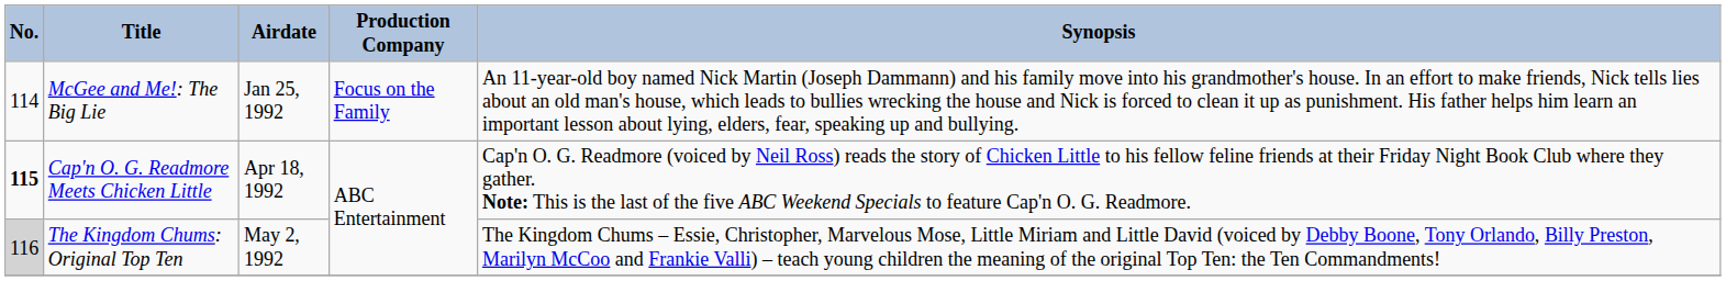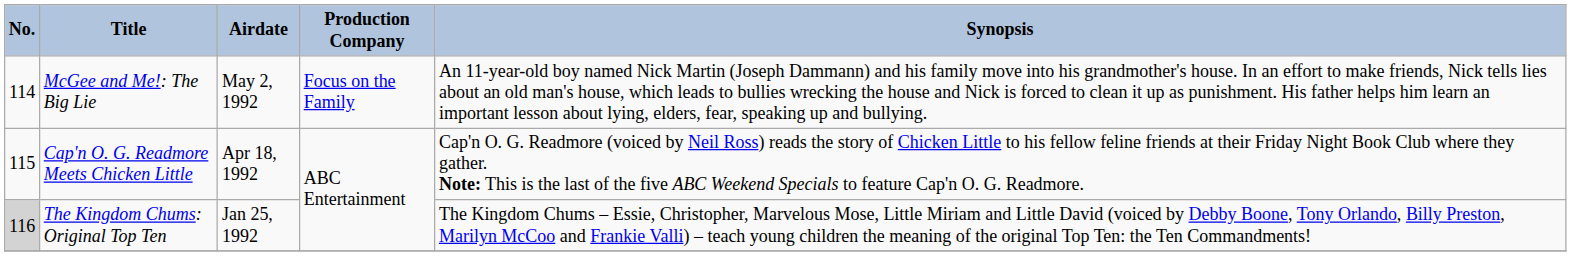McGee and Me!: The Big Lie | Airdate: Jan 25, 1992 -> May 2, 1992
Cap'n O. G. Readmore Meets Chicken Little | No.: bold -> normal
The Kingdom Chums: Original Top Ten | Airdate: May 2, 1992 -> Jan 25, 1992
